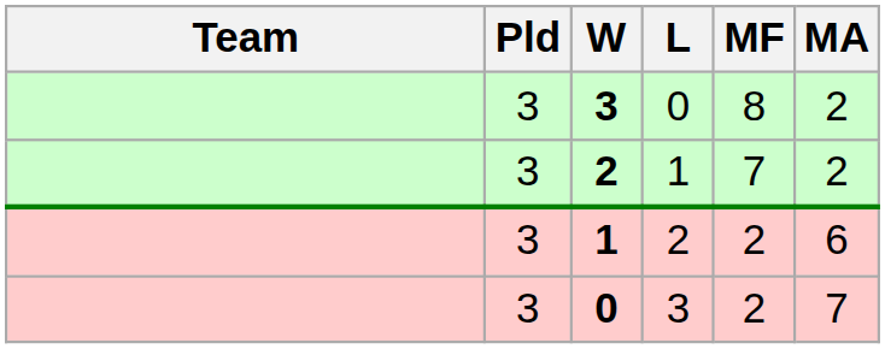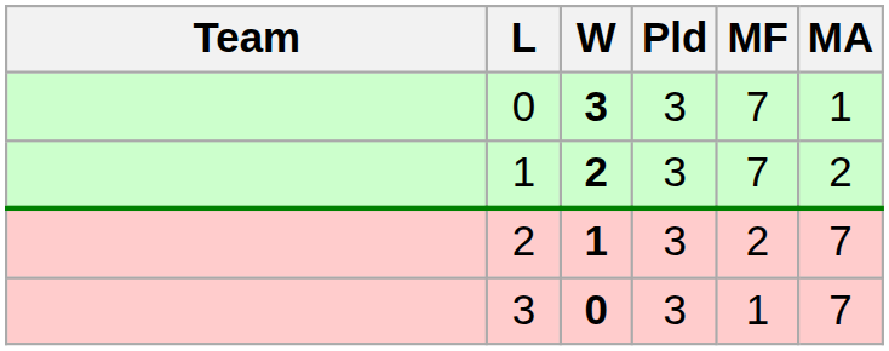columns swapped: Pld <-> L
row 2 | MF: 8 -> 7
row 2 | MA: 2 -> 1
row 4 | MA: 6 -> 7
row 5 | MF: 2 -> 1
